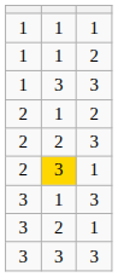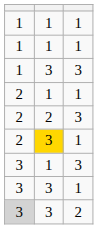row 3 | column 3: 2 -> 1
row 5 | column 3: 2 -> 1
row 9 | column 2: 2 -> 3
row 10 | column 1: no background -> lightgrey background
row 10 | column 3: 3 -> 2
